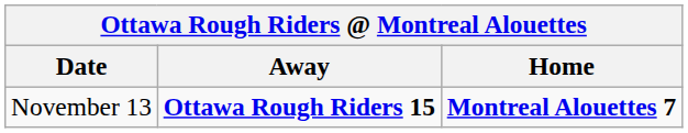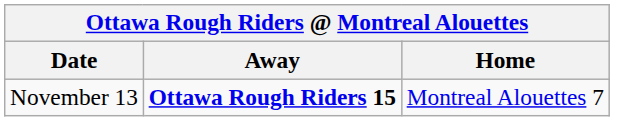November 13 | Home: bold -> normal
